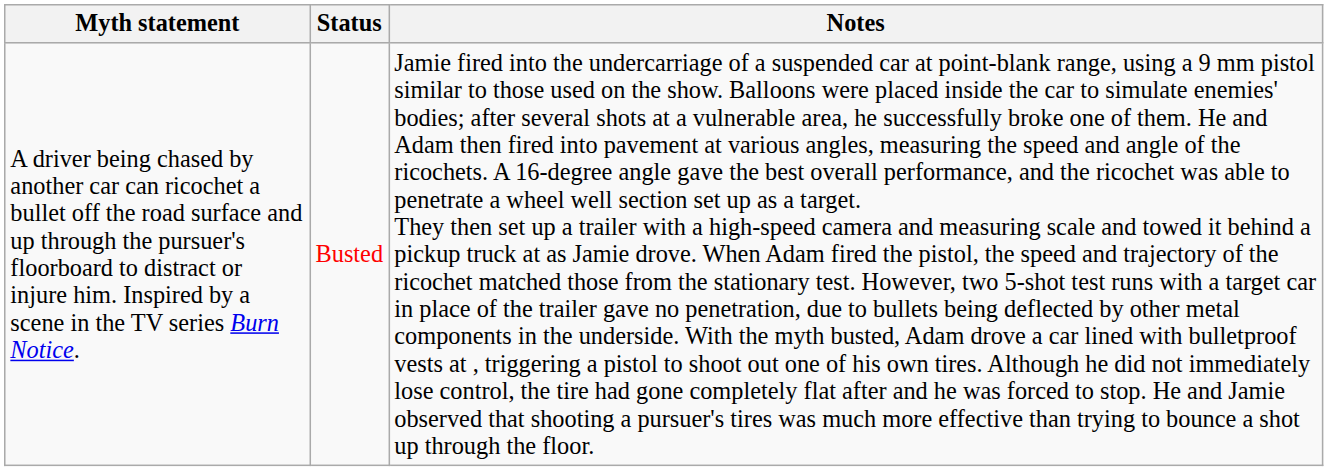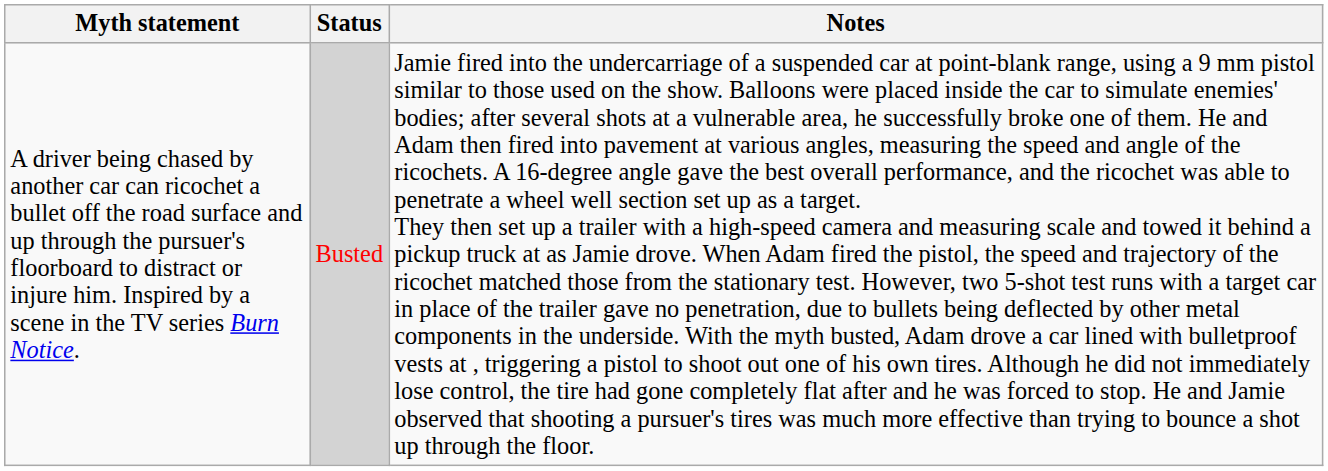row 2 | Status: no background -> lightgrey background
